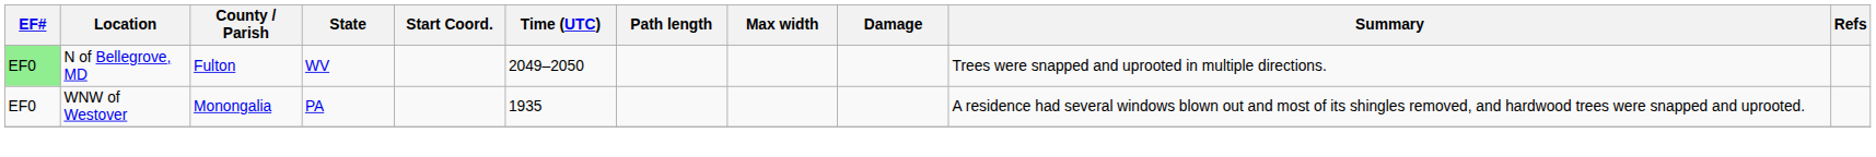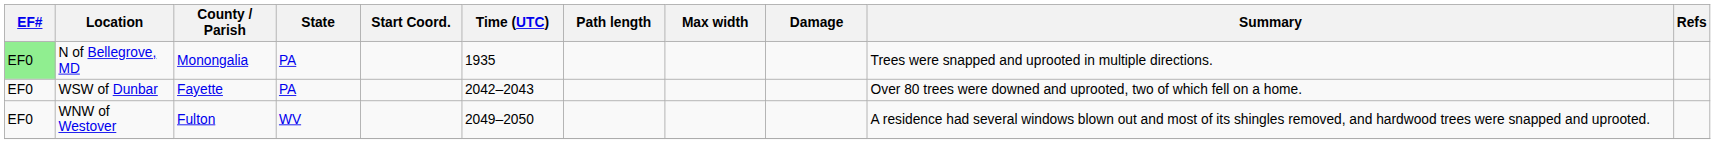N of Bellegrove, MD | County / Parish: Fulton -> Monongalia
N of Bellegrove, MD | State: WV -> PA
N of Bellegrove, MD | Time (UTC): 2049–2050 -> 1935
+ row: EF0 | WSW of Dunbar | Fayette | PA | 2042–2043 | Over 80 trees were downed and uprooted, two of which fell on a home.
WNW of Westover | County / Parish: Monongalia -> Fulton
WNW of Westover | State: PA -> WV
WNW of Westover | Time (UTC): 1935 -> 2049–2050
